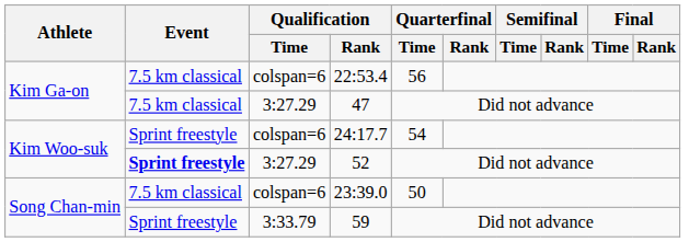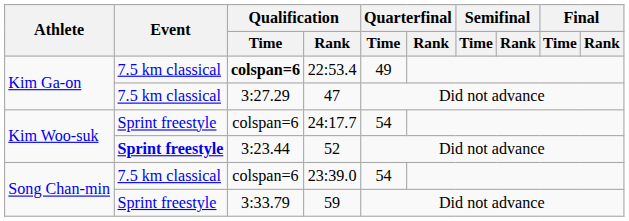22:53.4 | Qualification / Time: normal -> bold
22:53.4 | Quarterfinal / Time: 56 -> 49
52 | Qualification / Time: 3:27.29 -> 3:23.44
23:39.0 | Quarterfinal / Time: 50 -> 54
